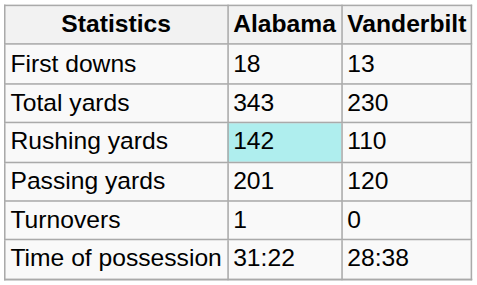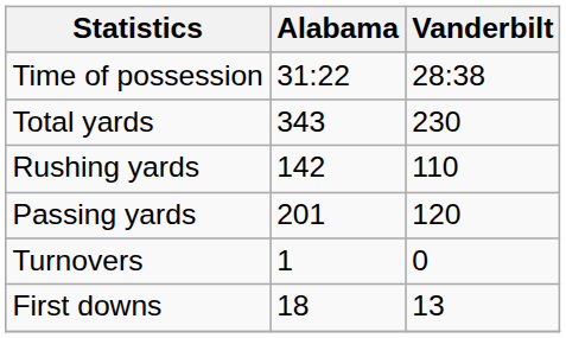rows swapped: First downs <-> Time of possession
Rushing yards | Alabama: paleturquoise background -> no background
